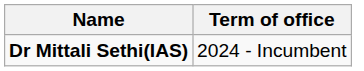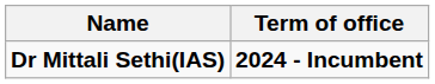Dr Mittali Sethi(IAS) | Term of office: normal -> bold
